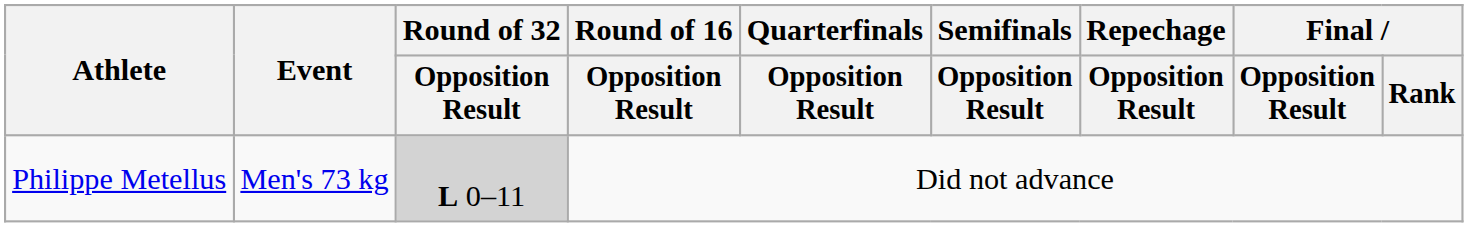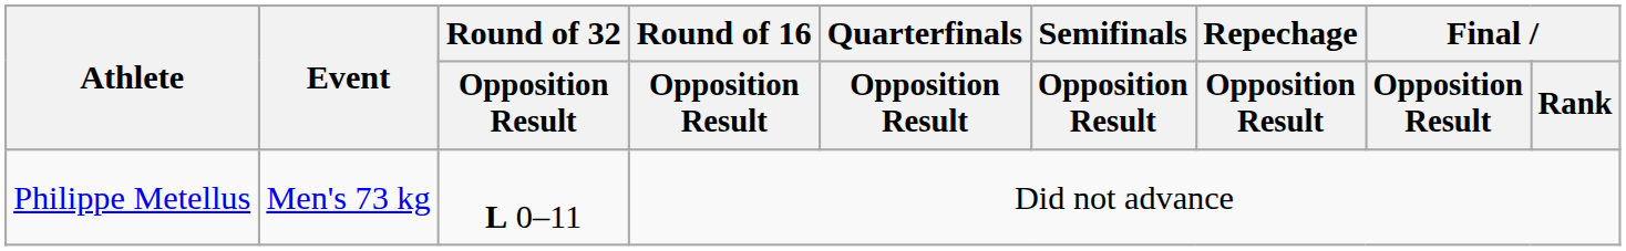Philippe Metellus | Round of 32 / Opposition Result: lightgrey background -> no background
